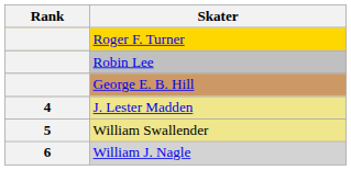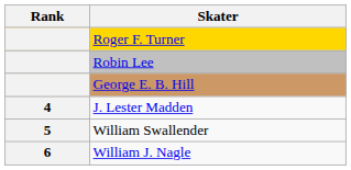J. Lester Madden | Skater: khaki background -> no background
William Swallender | Skater: khaki background -> no background
William J. Nagle | Skater: lightgrey background -> no background
